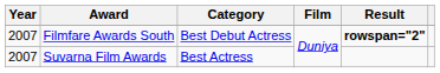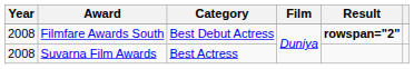Filmfare Awards South | Year: 2007 -> 2008
Suvarna Film Awards | Year: 2007 -> 2008
